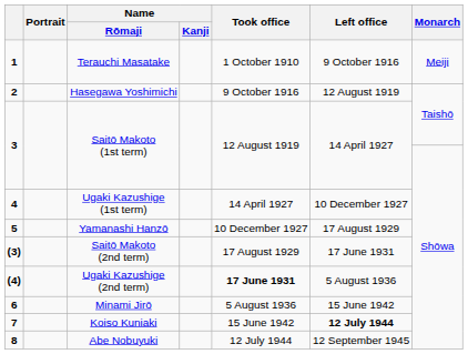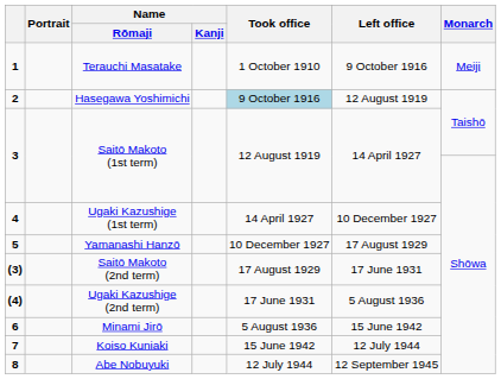2 | Took office: no background -> lightblue background
(4) | Took office: bold -> normal
7 | Left office: bold -> normal
